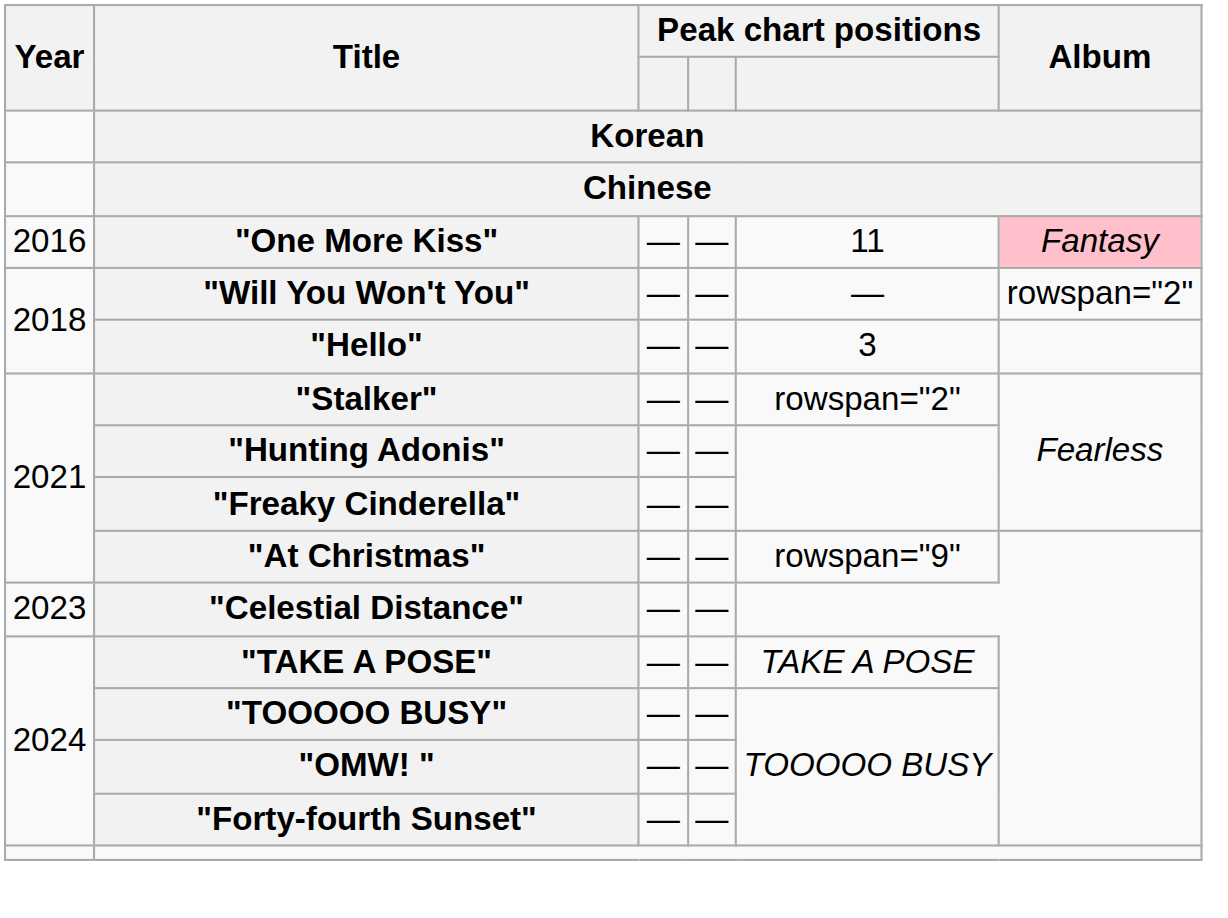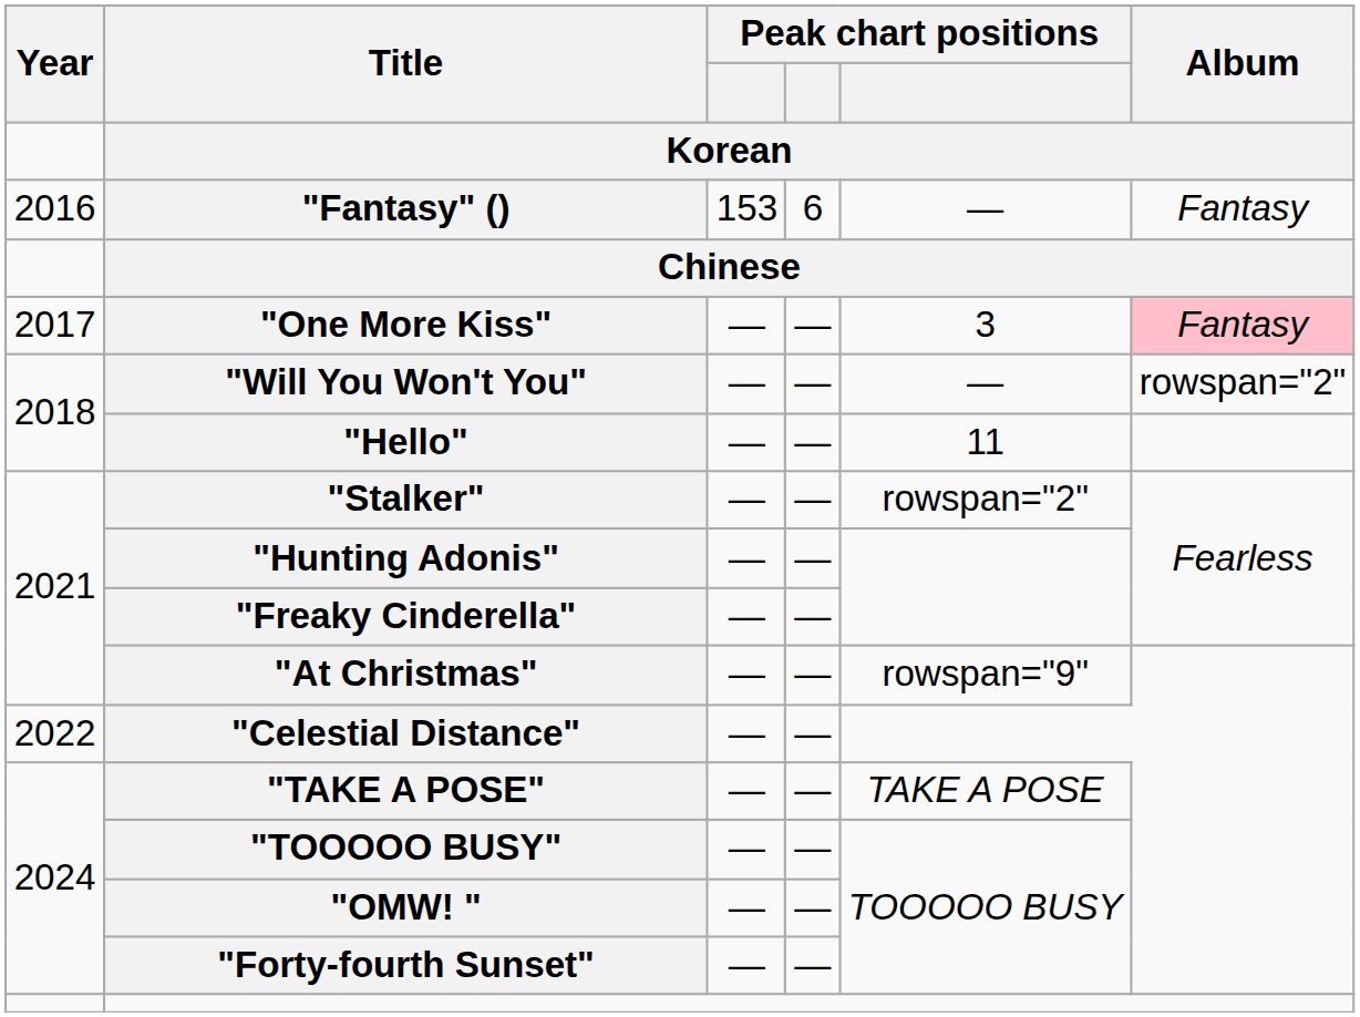+ row: 2016 | "Fantasy" () | 153 | 6 | — | Fantasy
"One More Kiss" | Year: 2016 -> 2017
"One More Kiss" | column 5: 11 -> 3
"Hello" | column 5: 3 -> 11
"Celestial Distance" | Year: 2023 -> 2022
